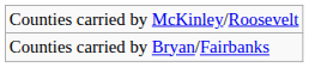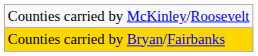row 2 | column 1: no background -> gold background
